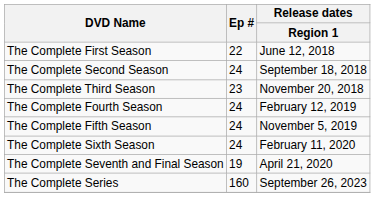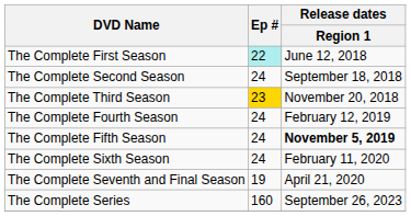The Complete First Season | Ep #: no background -> paleturquoise background
The Complete Third Season | Ep #: no background -> gold background
The Complete Fifth Season | Release dates / Region 1: normal -> bold
